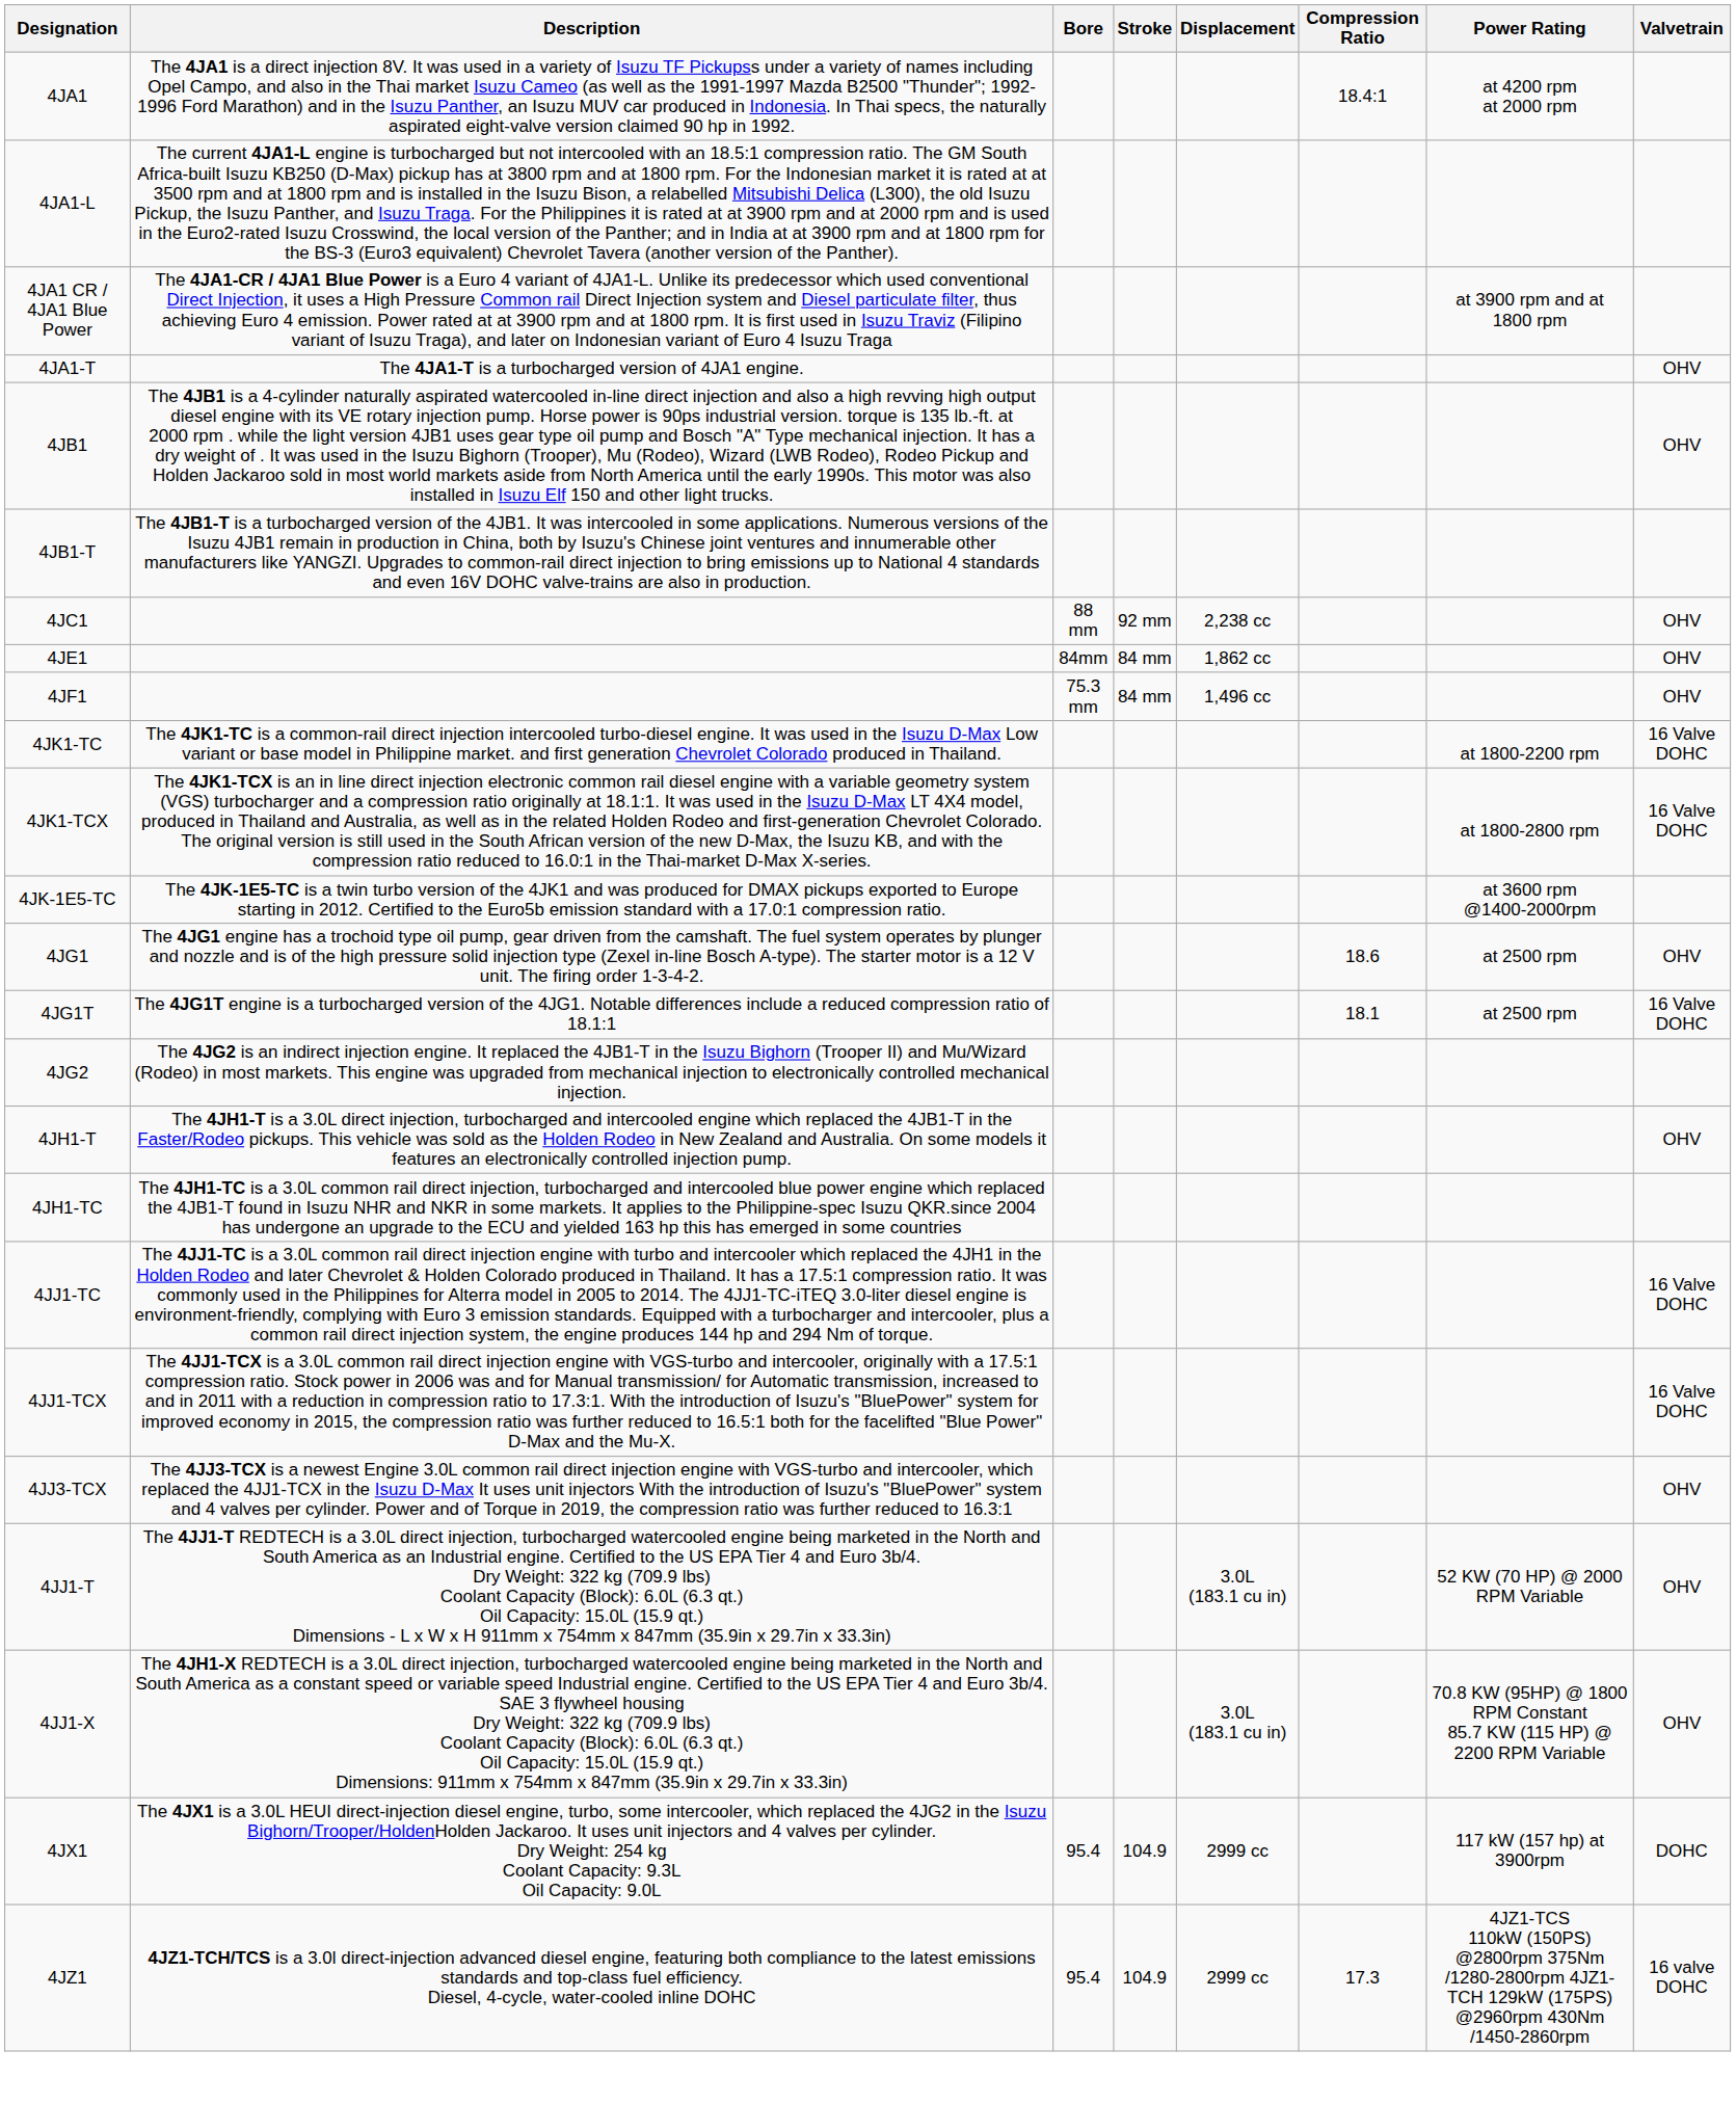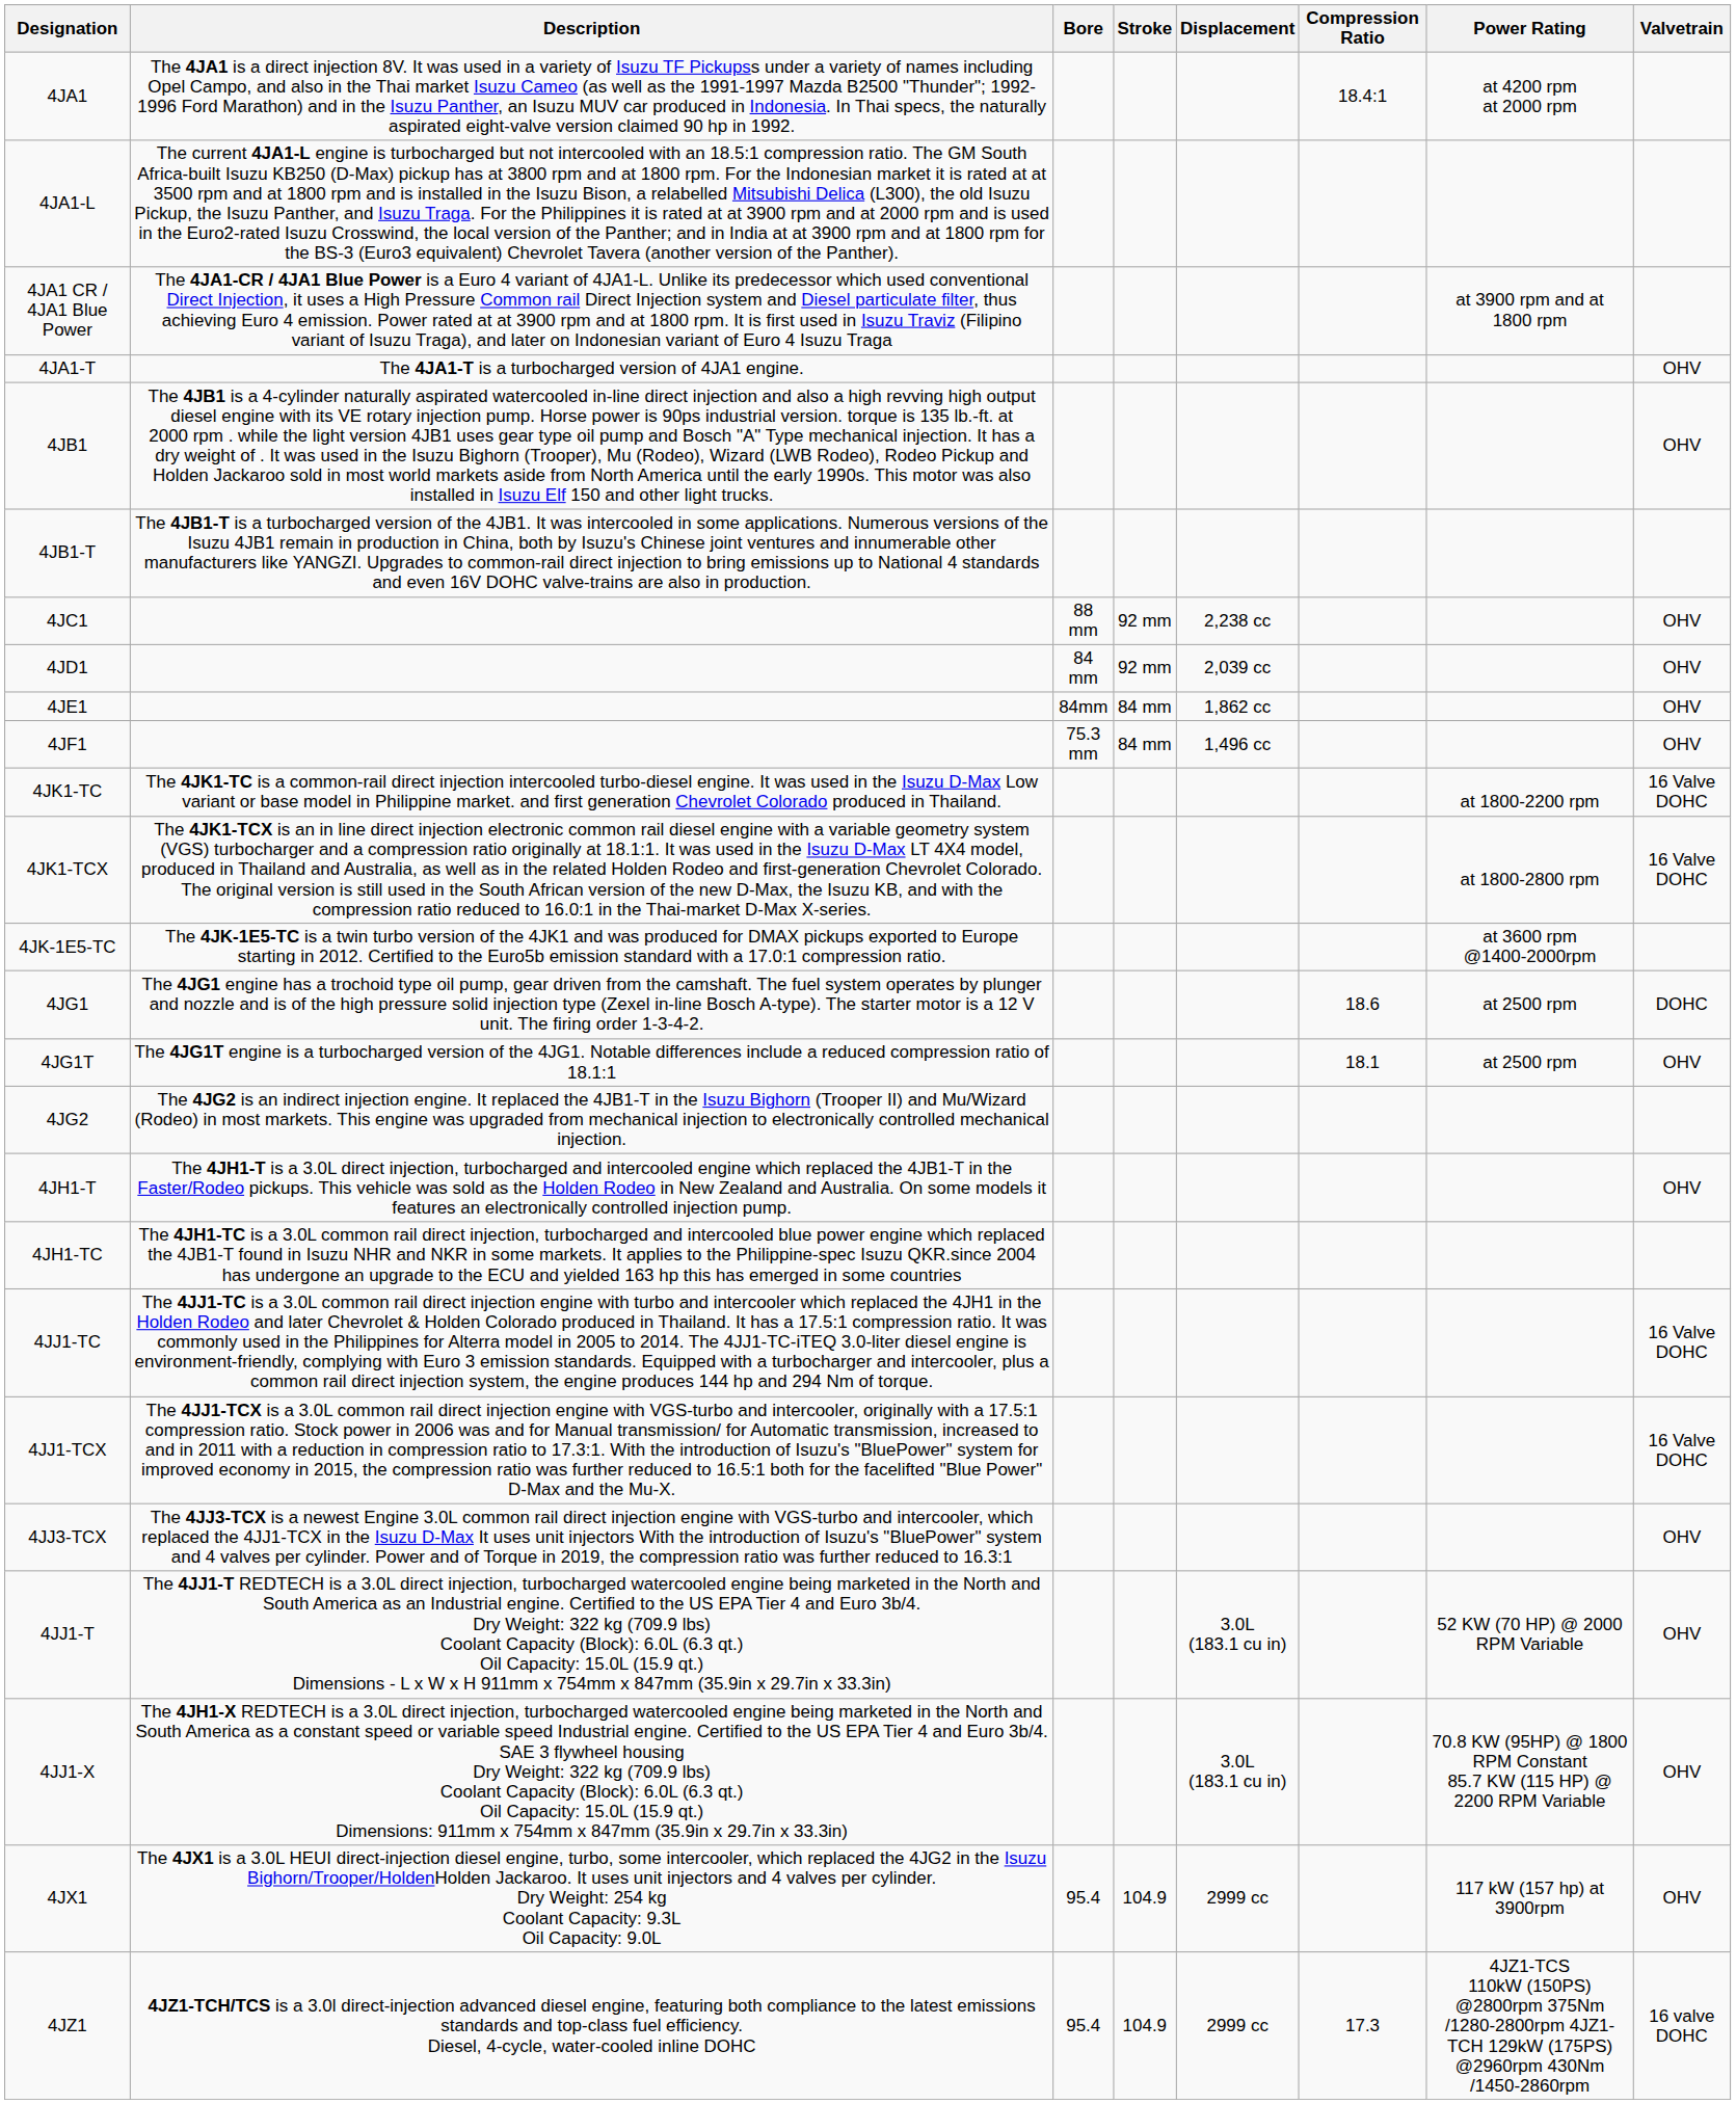+ row: 4JD1 | 84 mm | 92 mm | 2,039 cc | OHV
4JG1 | Valvetrain: OHV -> DOHC
4JG1T | Valvetrain: 16 Valve DOHC -> OHV
4JX1 | Valvetrain: DOHC -> OHV
